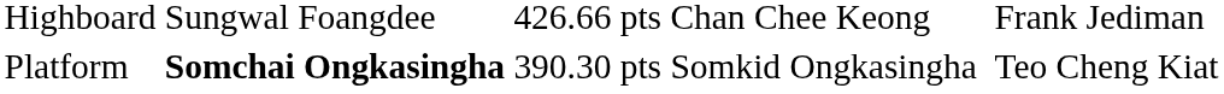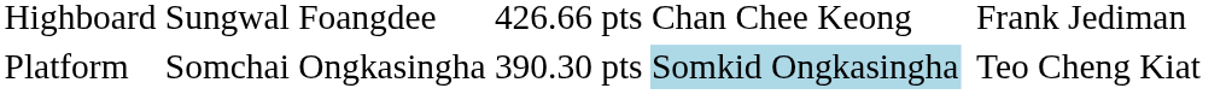Platform | column 2: bold -> normal
Platform | column 4: no background -> lightblue background
